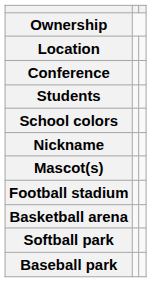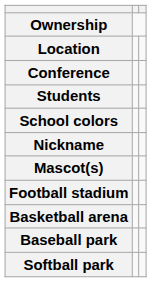rows swapped: Baseball park <-> Softball park
